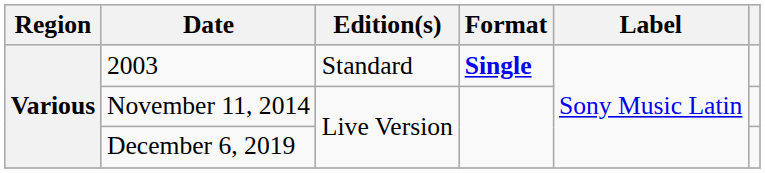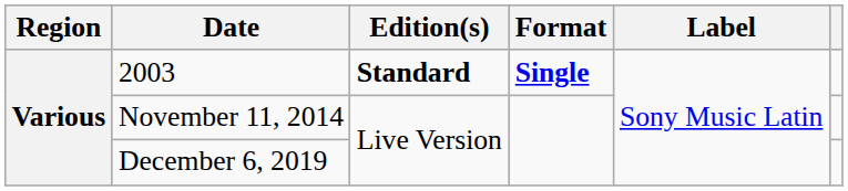2003 | Edition(s): normal -> bold
